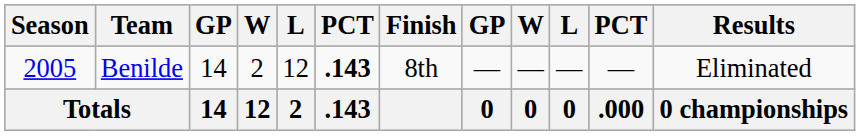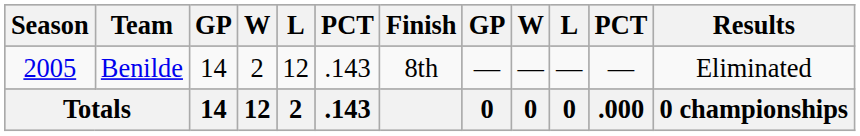Benilde | column 6: bold -> normal
